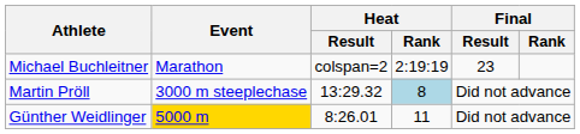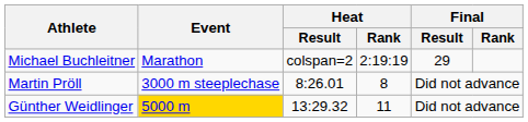Michael Buchleitner | Final / Result: 23 -> 29
Martin Pröll | Heat / Result: 13:29.32 -> 8:26.01
Martin Pröll | Heat / Rank: lightblue background -> no background
Günther Weidlinger | Heat / Result: 8:26.01 -> 13:29.32
